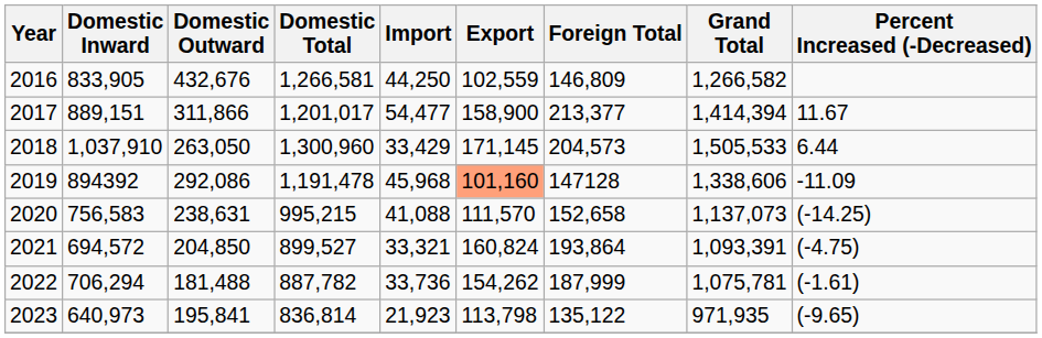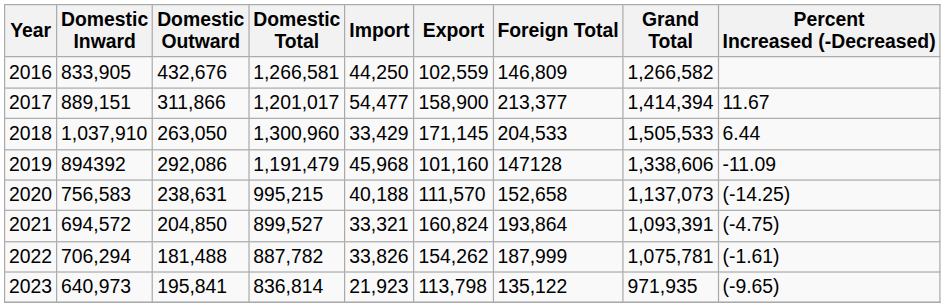2018 | Foreign Total: 204,573 -> 204,533
2019 | Domestic Total: 1,191,478 -> 1,191,479
2019 | Export: lightsalmon background -> no background
2020 | Import: 41,088 -> 40,188
2022 | Import: 33,736 -> 33,826
